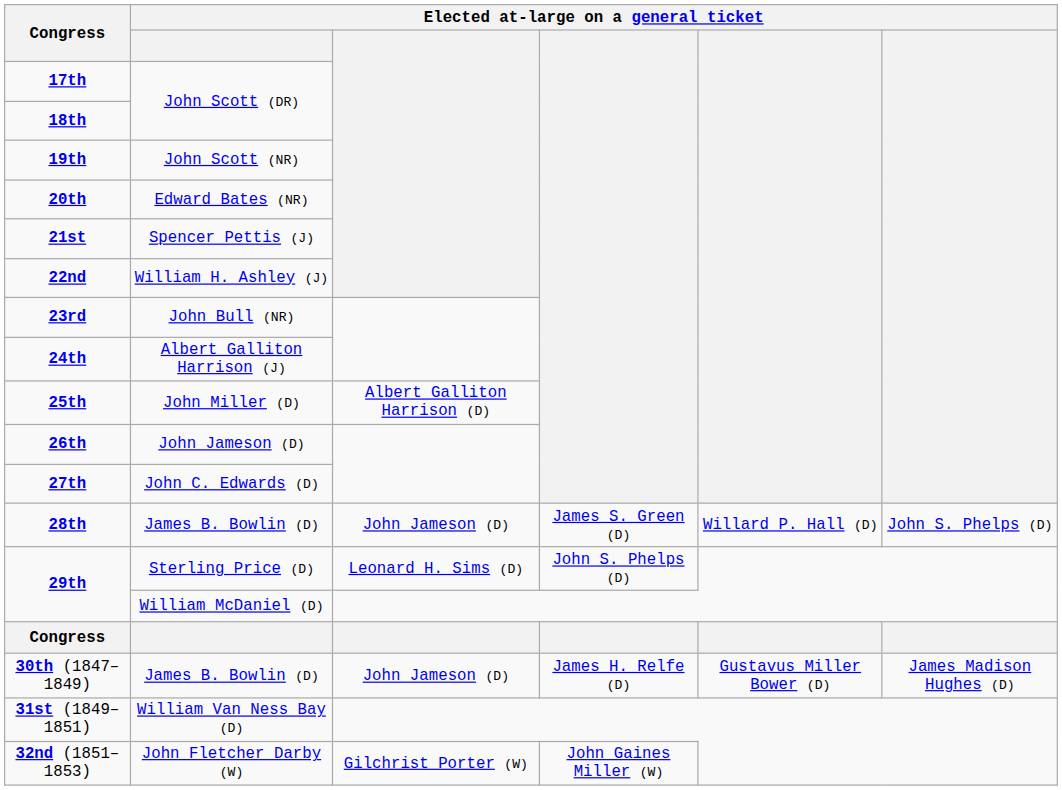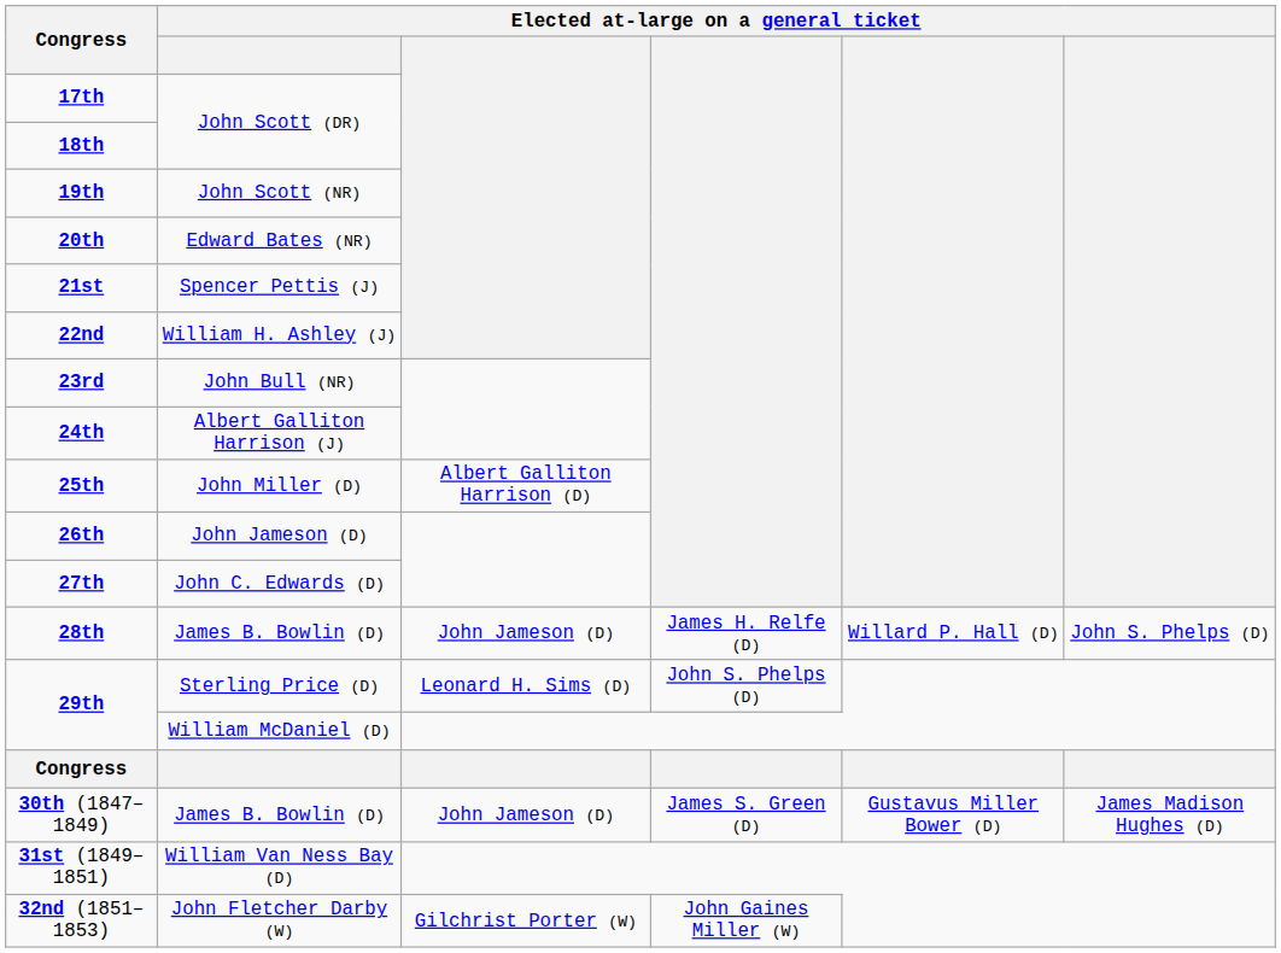28th | column 4: James S. Green (D) -> James H. Relfe (D)
30th (1847–1849) | column 4: James H. Relfe (D) -> James S. Green (D)
